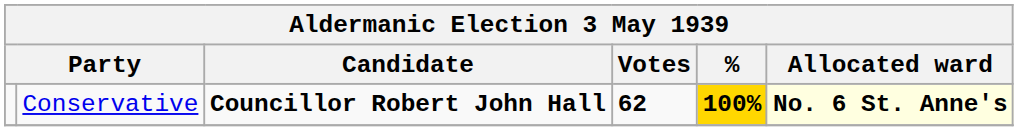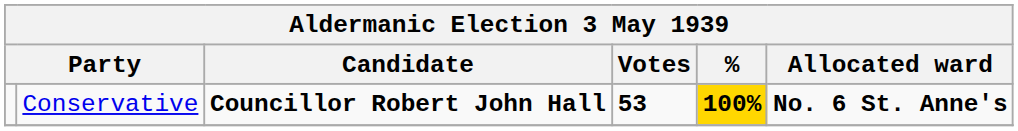Conservative | Votes: 62 -> 53
Conservative | Allocated ward: lightyellow background -> no background
